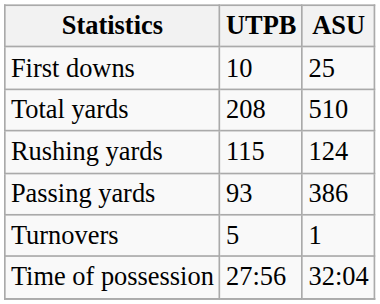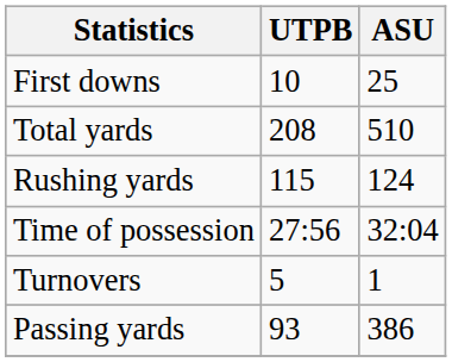rows swapped: Passing yards <-> Time of possession
